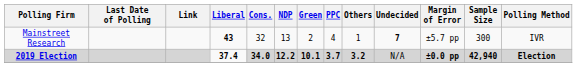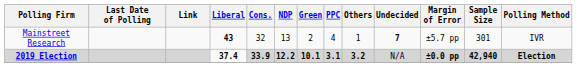Mainstreet Research | Sample Size: 300 -> 301
2019 Election | Cons.: 34.0 -> 33.9
2019 Election | PPC: 3.7 -> 3.1
